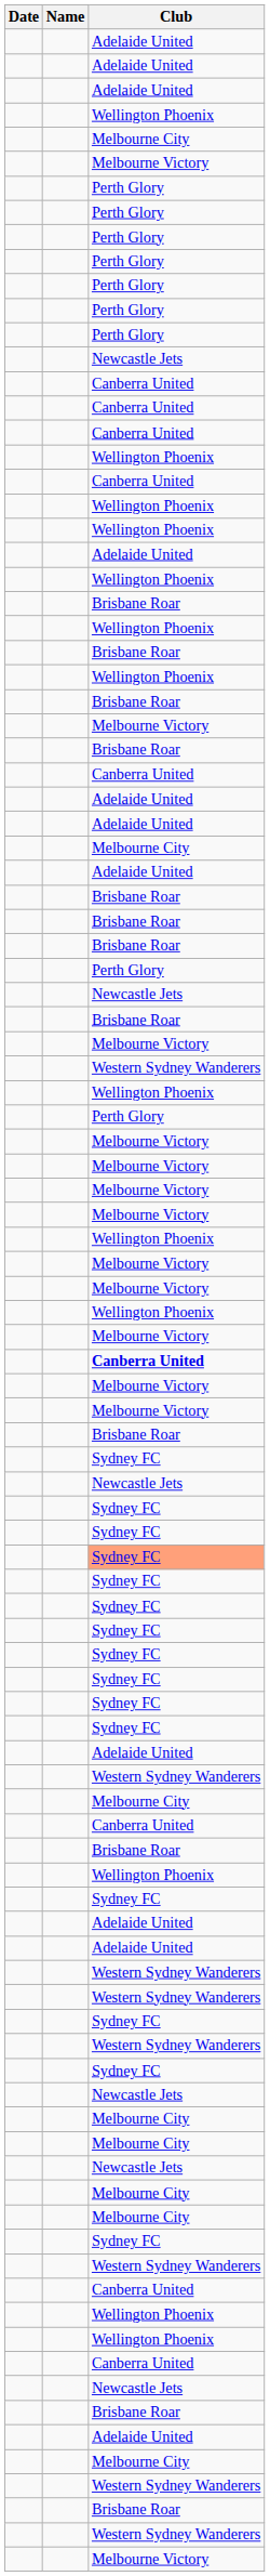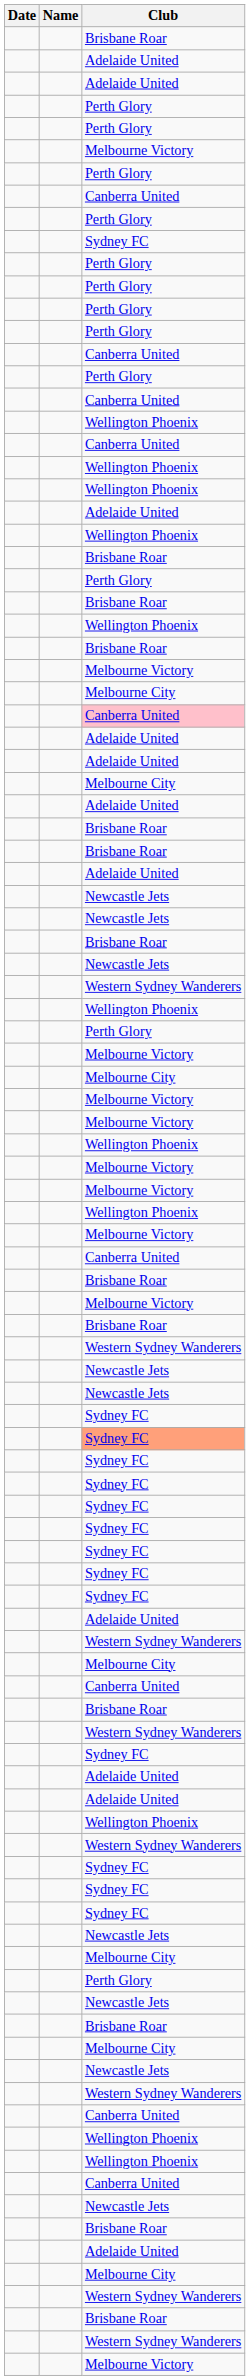row 2 | Club: Adelaide United -> Brisbane Roar
row 5 | Club: Wellington Phoenix -> Perth Glory
row 6 | Club: Melbourne City -> Perth Glory
row 9 | Club: Perth Glory -> Canberra United
row 11 | Club: Perth Glory -> Sydney FC
row 15 | Club: Newcastle Jets -> Perth Glory
row 17 | Club: Canberra United -> Perth Glory
row 26 | Club: Wellington Phoenix -> Perth Glory
row 31 | Club: Brisbane Roar -> Melbourne City
row 32 | Club: no background -> pink background
row 39 | Club: Brisbane Roar -> Adelaide United
row 40 | Club: Perth Glory -> Newcastle Jets
row 43 | Club: Melbourne Victory -> Newcastle Jets
row 48 | Club: Melbourne Victory -> Melbourne City
row 56 | Club: bold -> normal
row 57 | Club: Melbourne Victory -> Brisbane Roar
row 60 | Club: Sydney FC -> Western Sydney Wanderers
row 62 | Club: Sydney FC -> Newcastle Jets
row 77 | Club: Wellington Phoenix -> Western Sydney Wanderers
row 81 | Club: Western Sydney Wanderers -> Wellington Phoenix
row 84 | Club: Western Sydney Wanderers -> Sydney FC
row 88 | Club: Melbourne City -> Perth Glory
row 90 | Club: Melbourne City -> Brisbane Roar
row 92 | Club: Sydney FC -> Newcastle Jets
